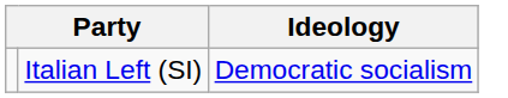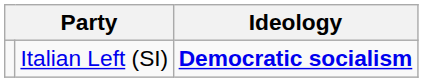Italian Left (SI) | Ideology: normal -> bold
